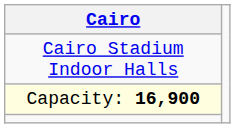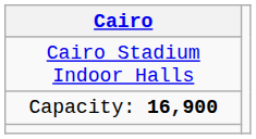Capacity: 16,900 | Cairo: lightyellow background -> no background
